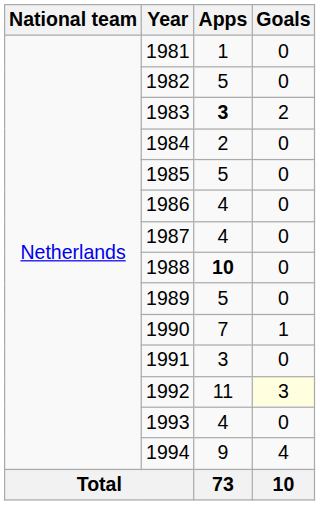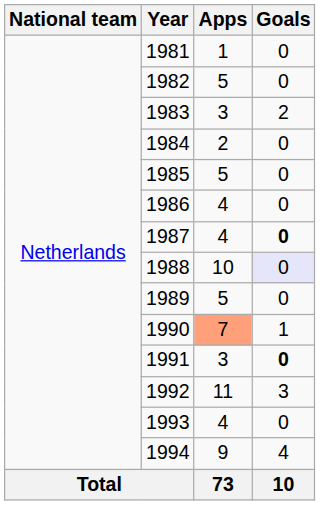1983 | Apps: bold -> normal
1987 | Goals: normal -> bold
1988 | Apps: bold -> normal
1988 | Goals: no background -> lavender background
1990 | Apps: no background -> lightsalmon background
1991 | Goals: normal -> bold
1992 | Goals: lightyellow background -> no background
